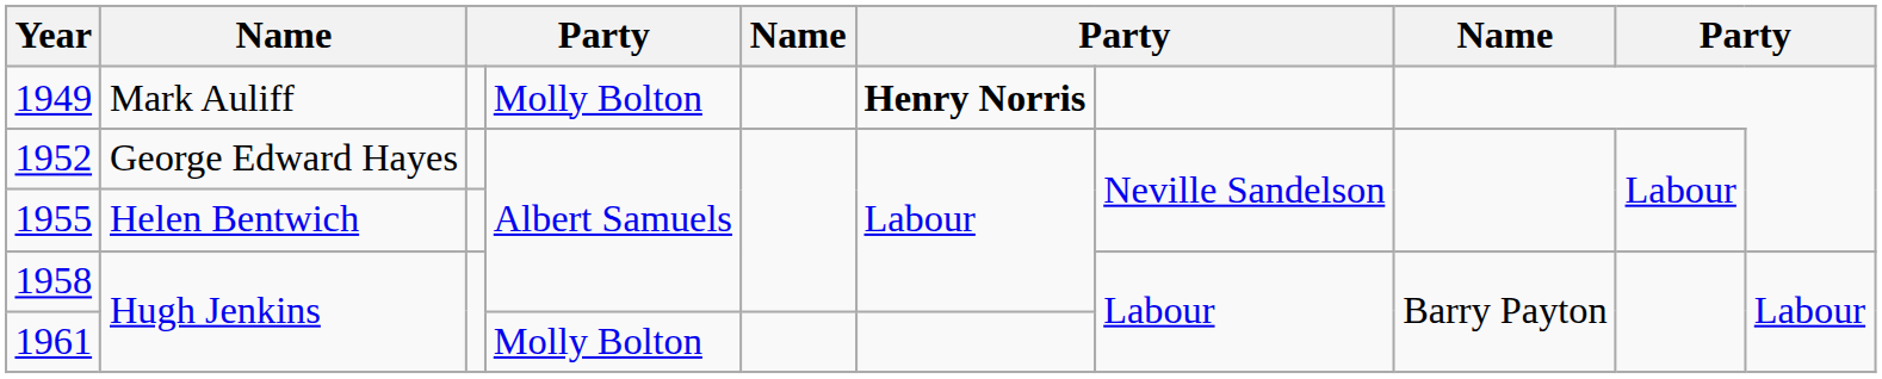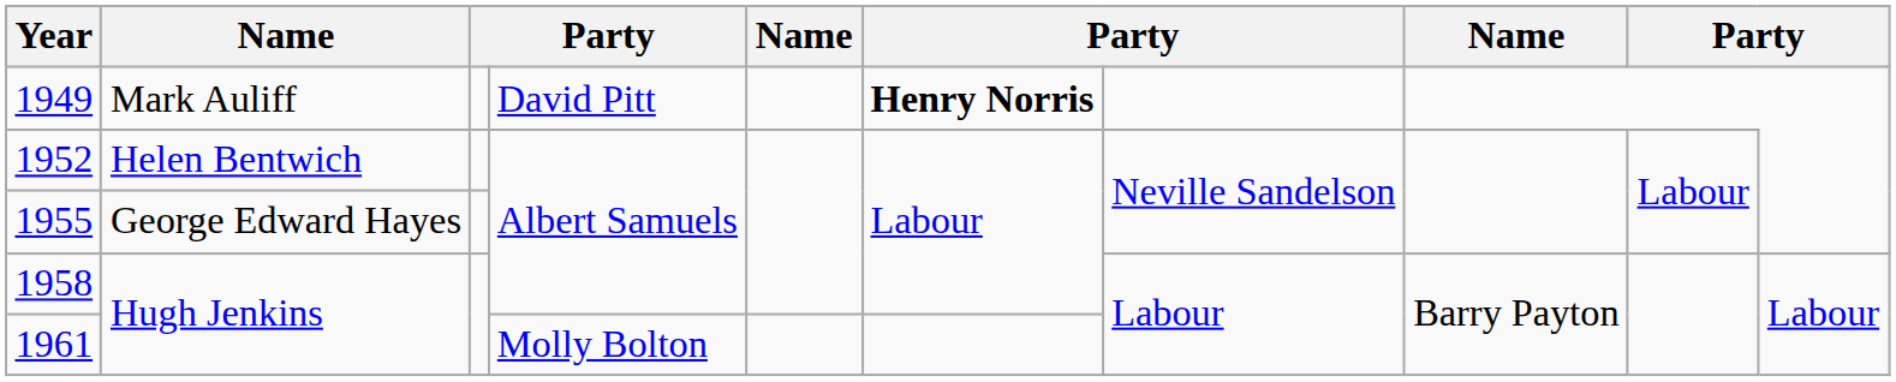1949 | column 4: Molly Bolton -> David Pitt
1952 | column 2: George Edward Hayes -> Helen Bentwich
1955 | column 2: Helen Bentwich -> George Edward Hayes
